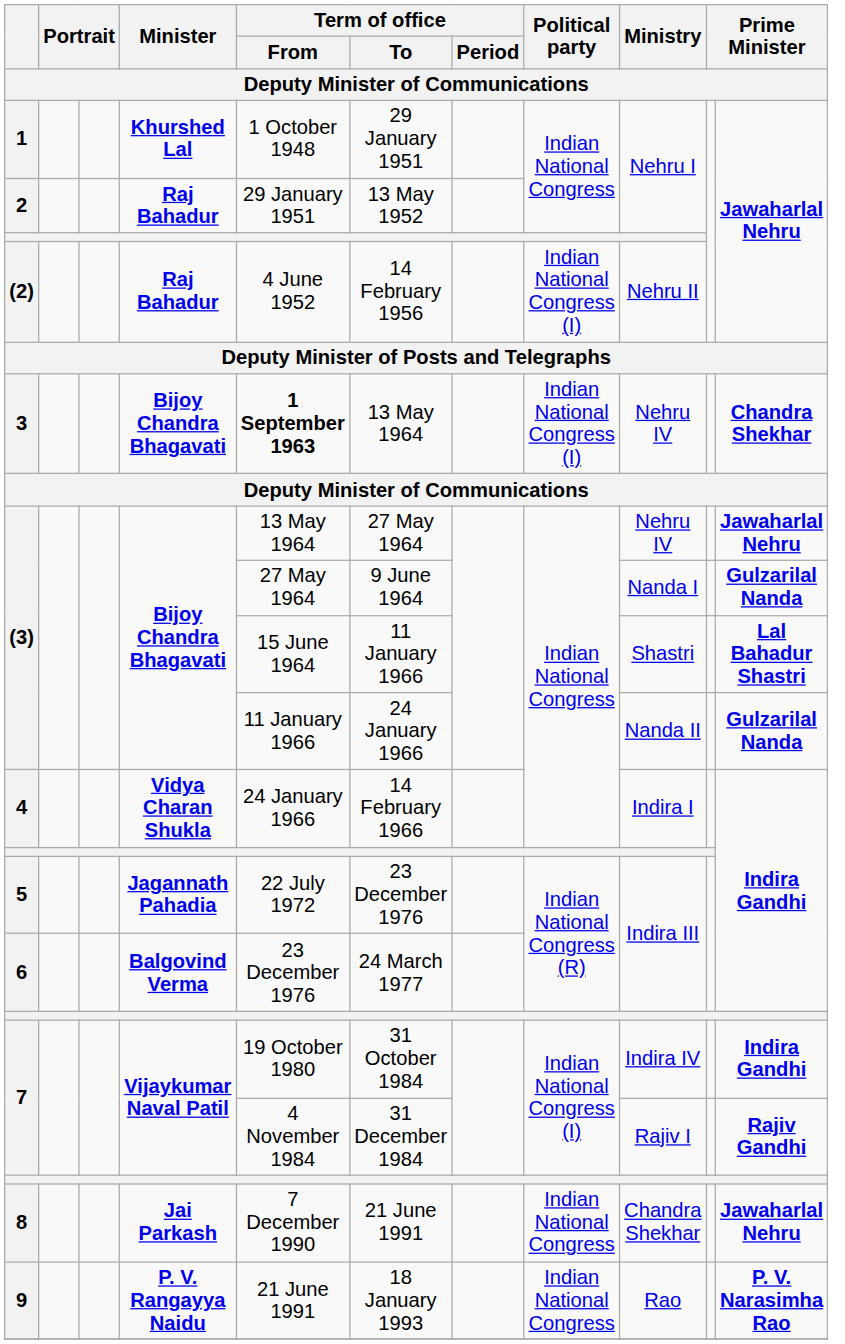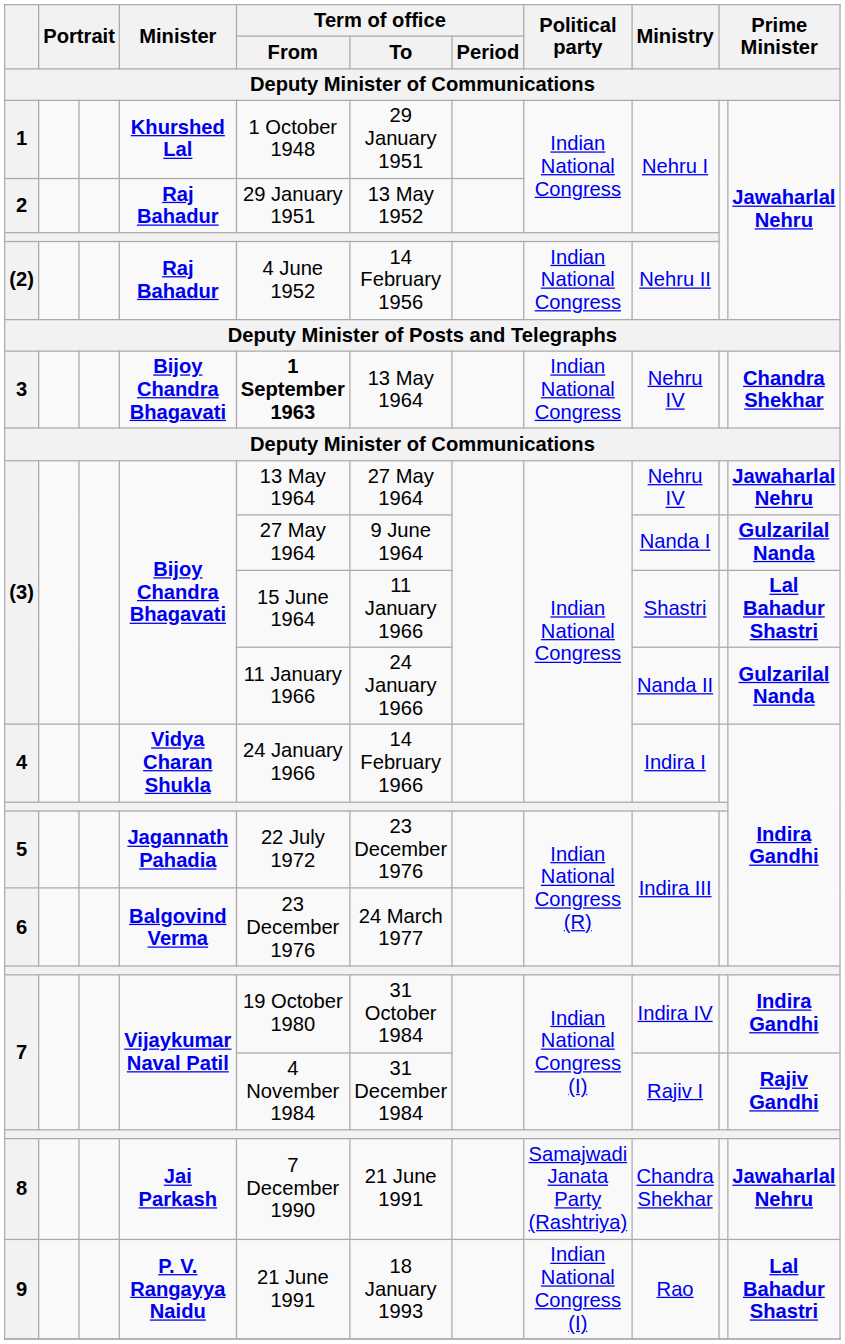(2) | Political party: Indian National Congress (I) -> Indian National Congress
3 | Political party: Indian National Congress (I) -> Indian National Congress
8 | Political party: Indian National Congress -> Samajwadi Janata Party (Rashtriya)
9 | Political party: Indian National Congress -> Indian National Congress (I)
9 | column 11: P. V. Narasimha Rao -> Lal Bahadur Shastri
